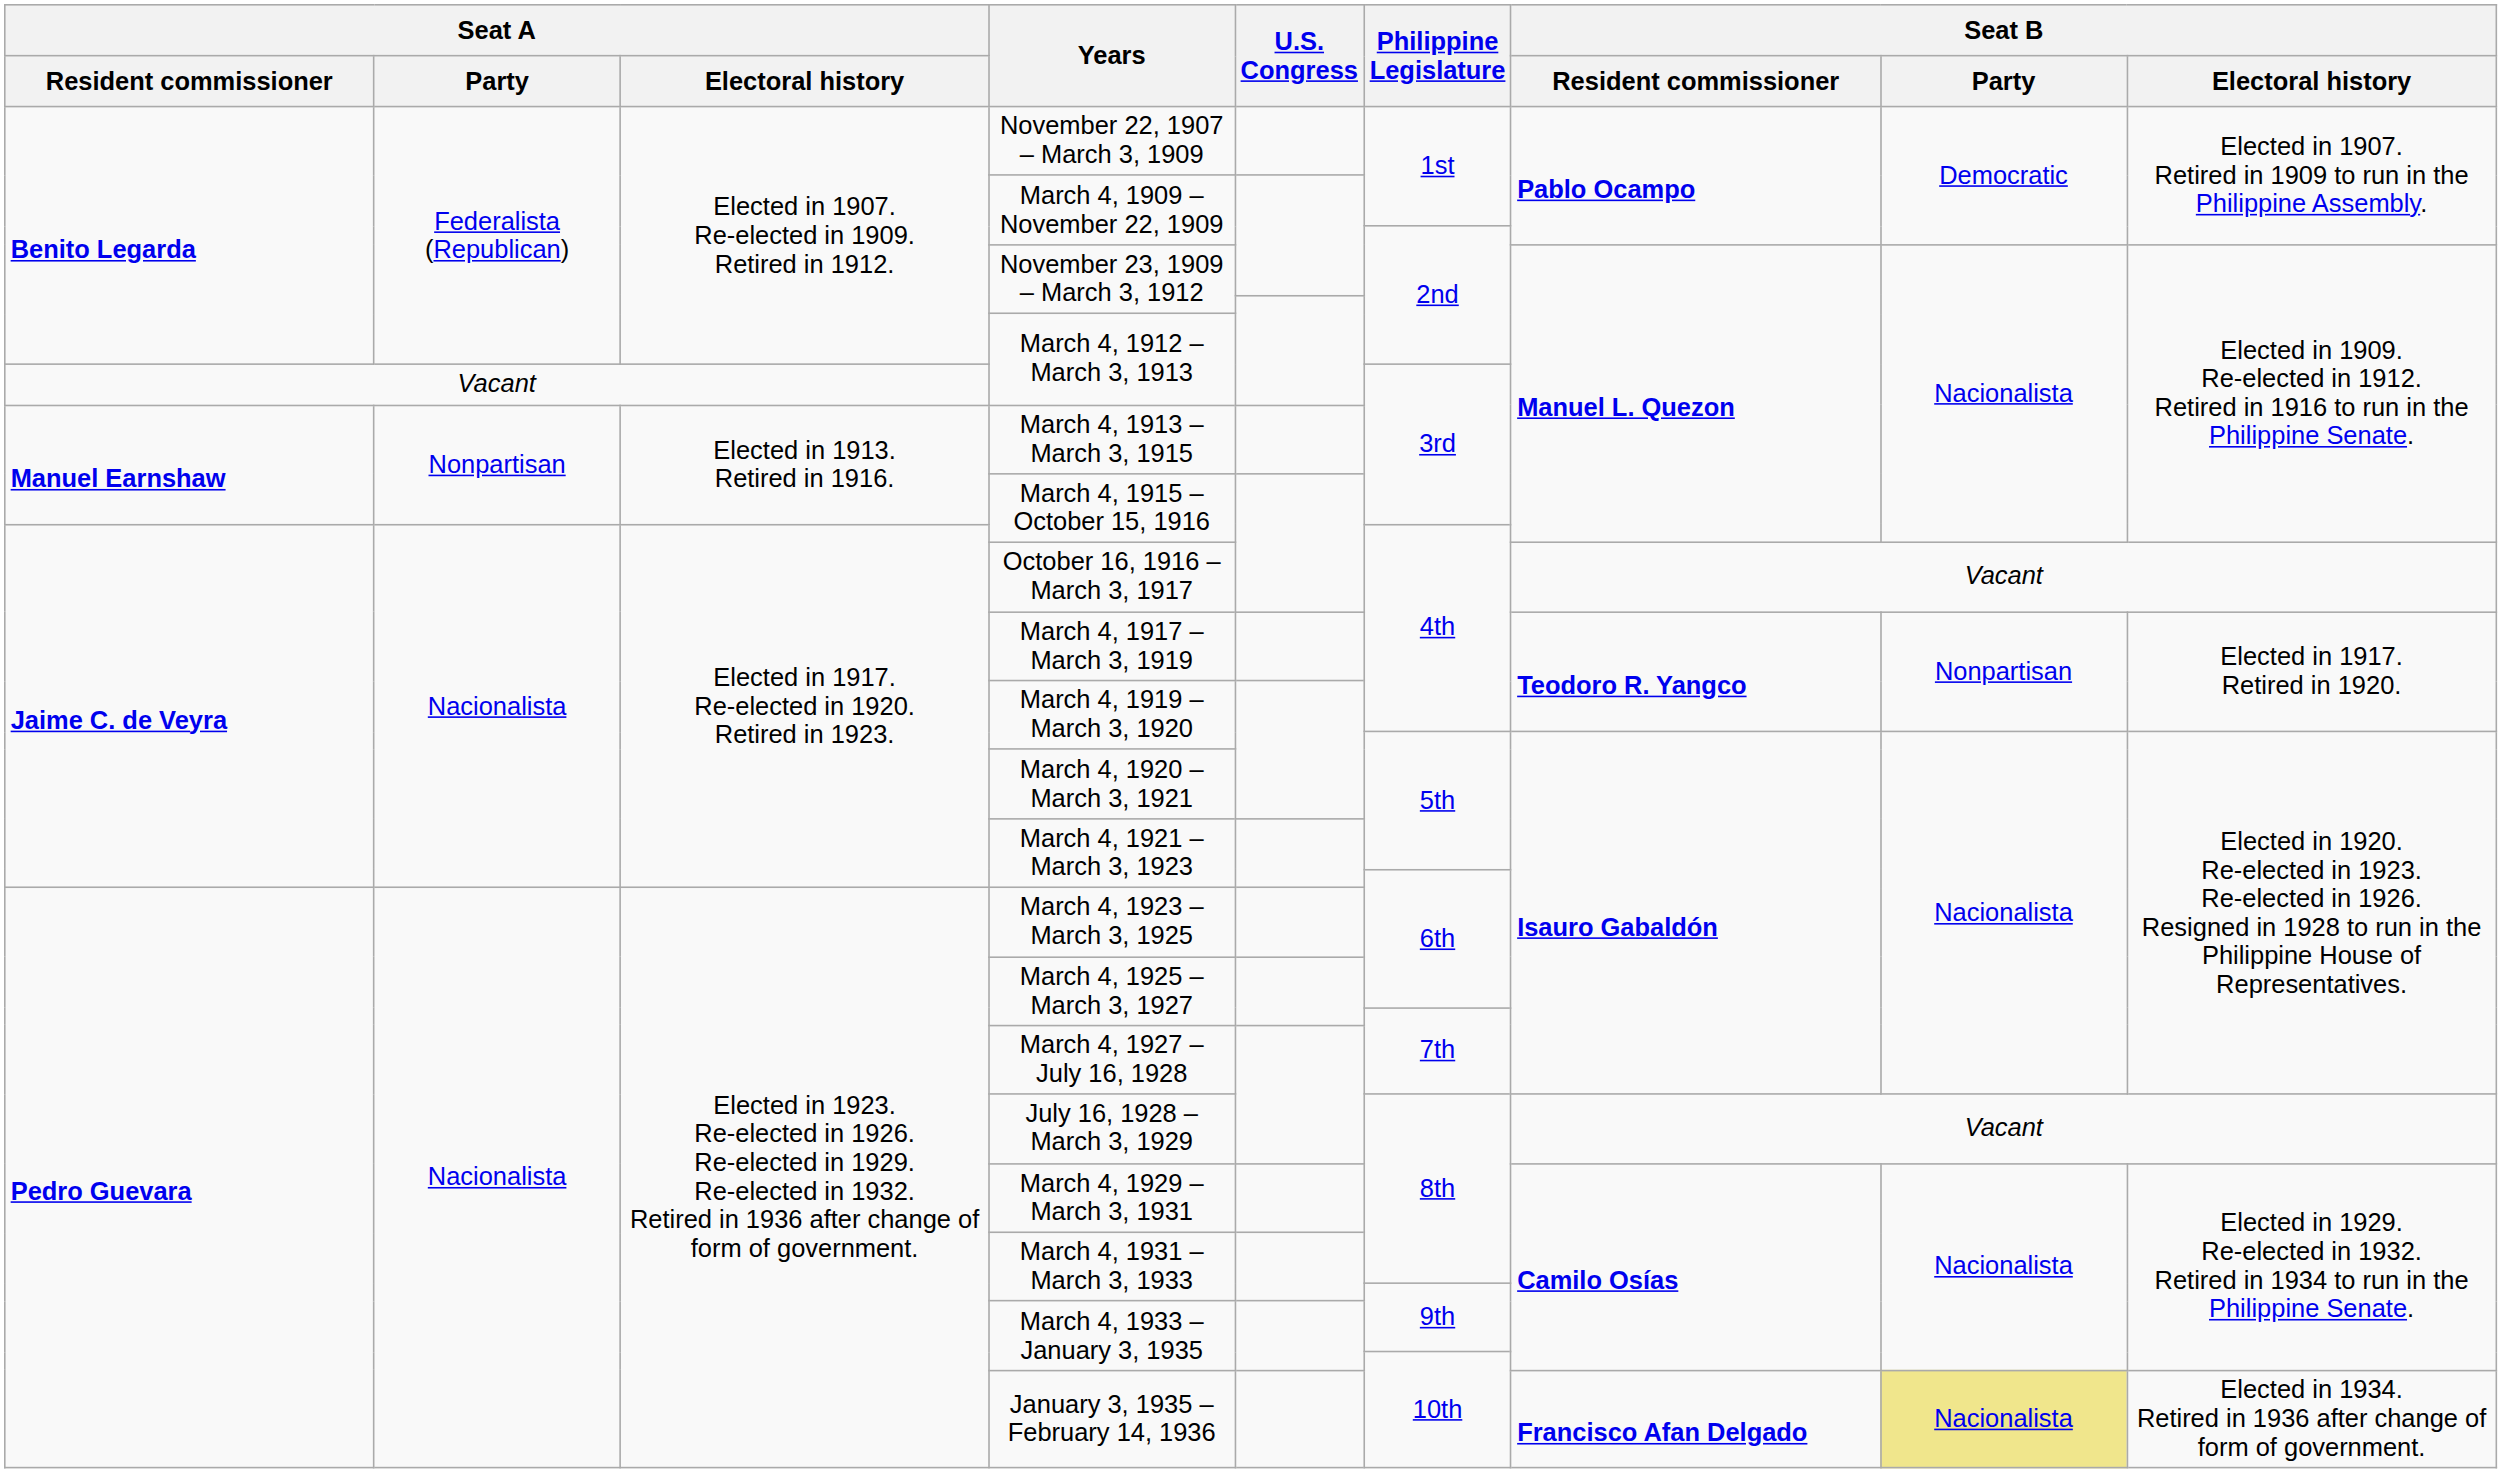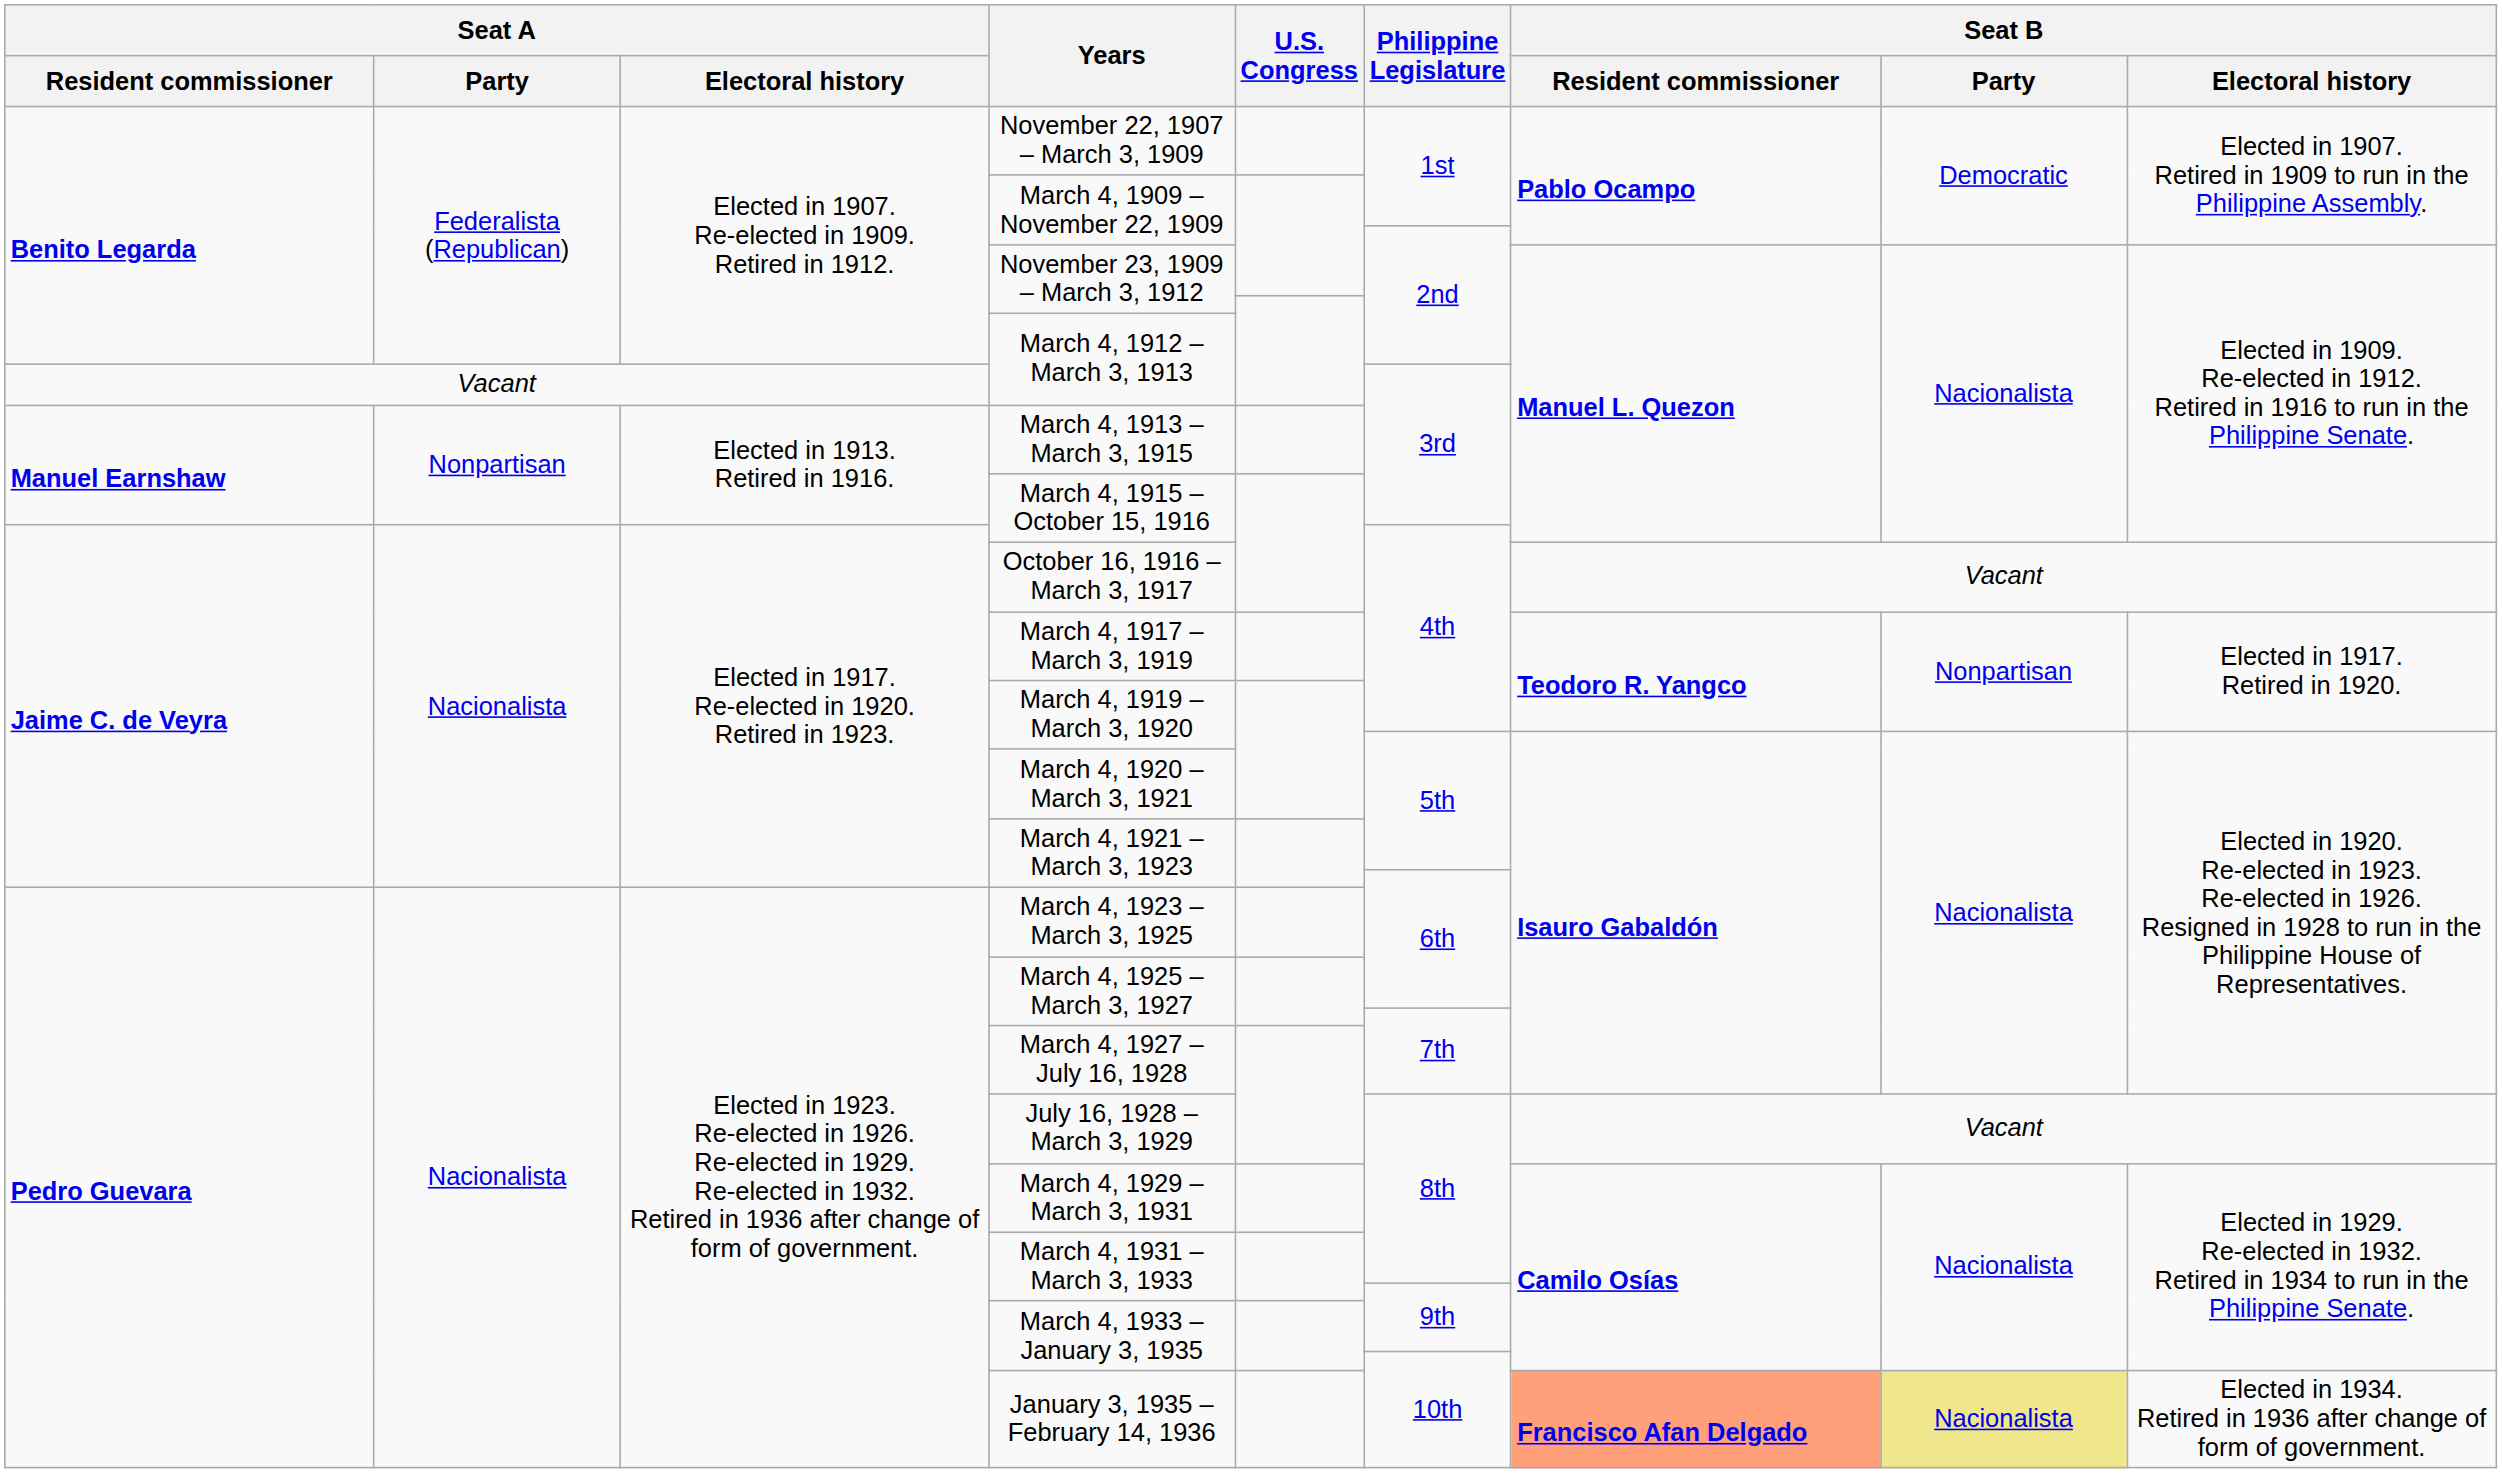January 3, 1935 – February 14, 1936 | Seat B / Resident commissioner: no background -> lightsalmon background
